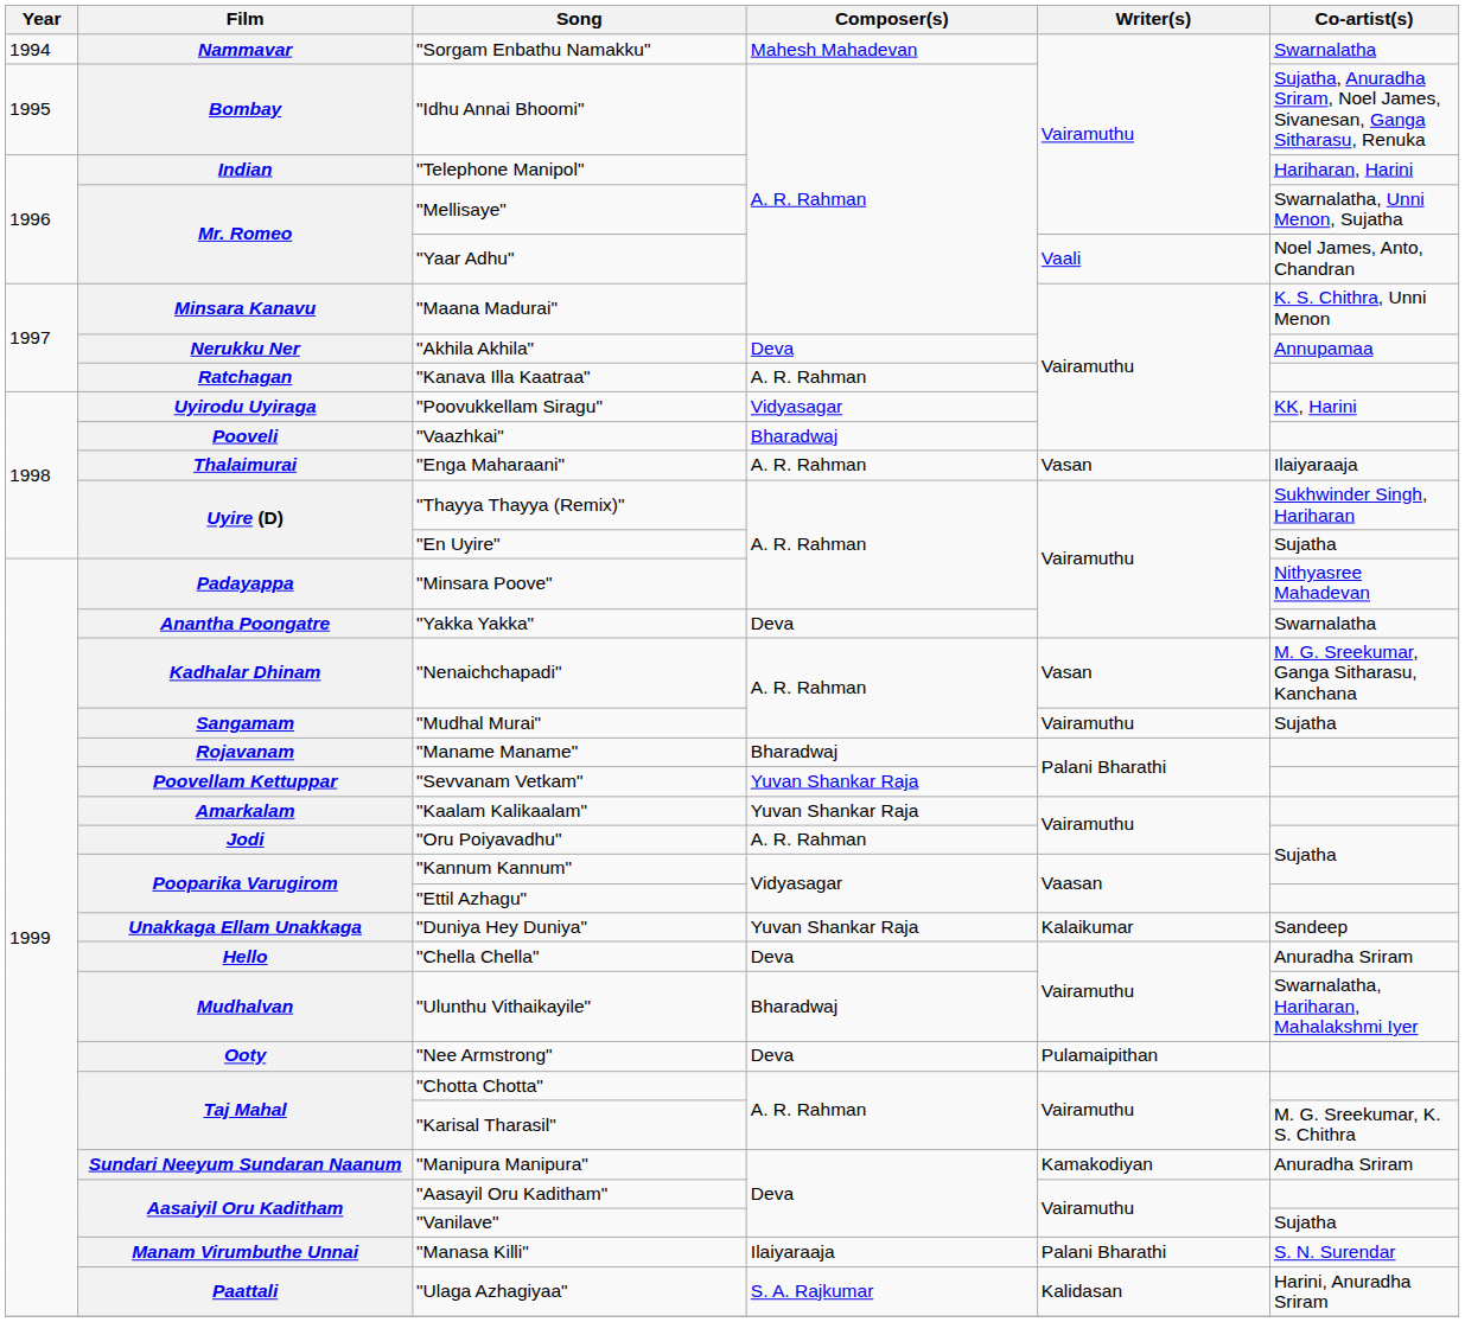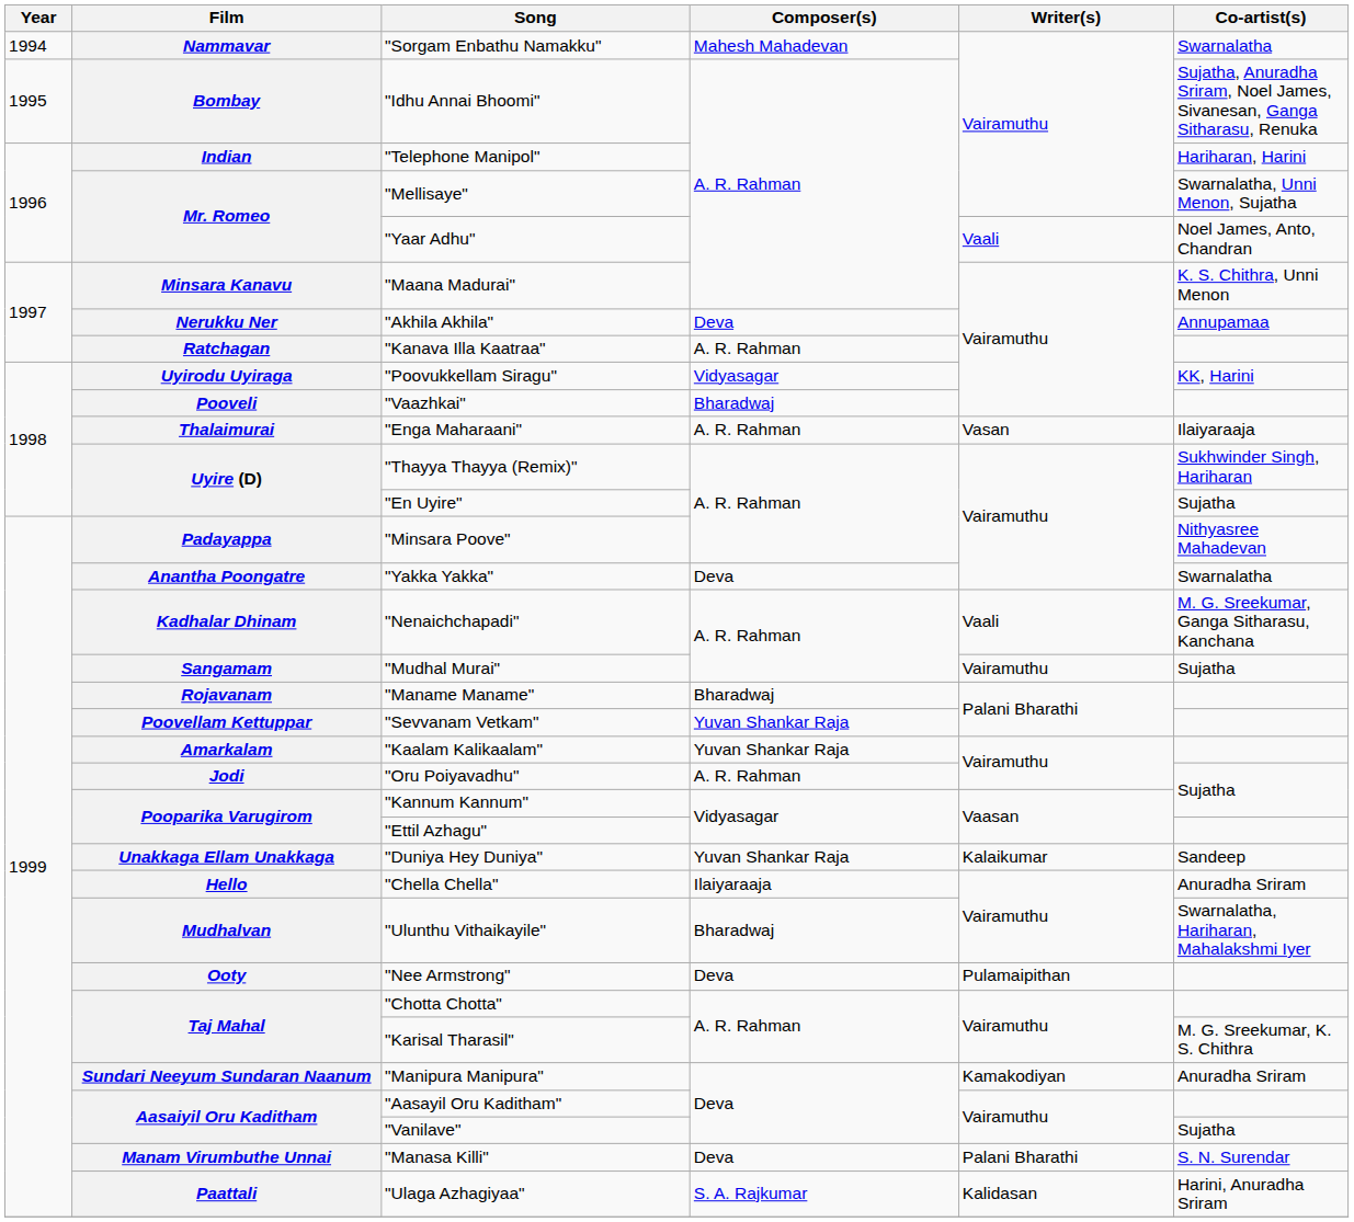"Nenaichchapadi" | Writer(s): Vasan -> Vaali
"Chella Chella" | Composer(s): Deva -> Ilaiyaraaja
"Manasa Killi" | Composer(s): Ilaiyaraaja -> Deva
